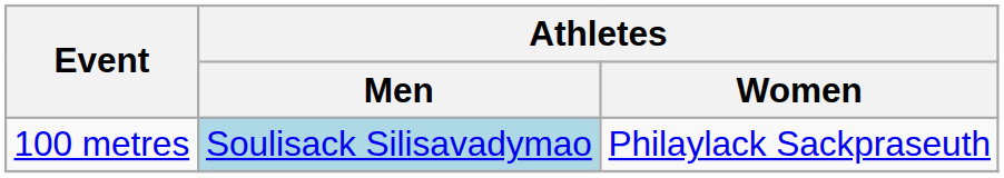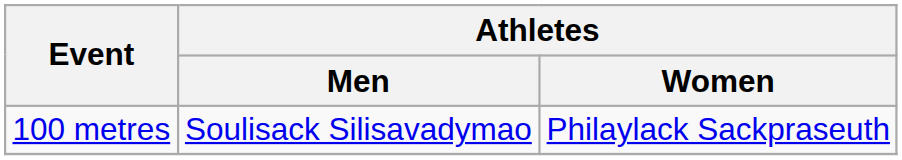100 metres | Athletes / Men: lightblue background -> no background
